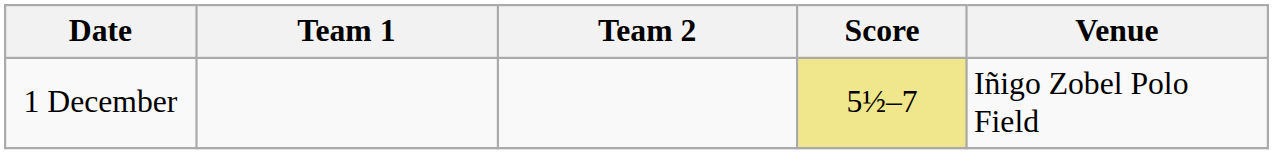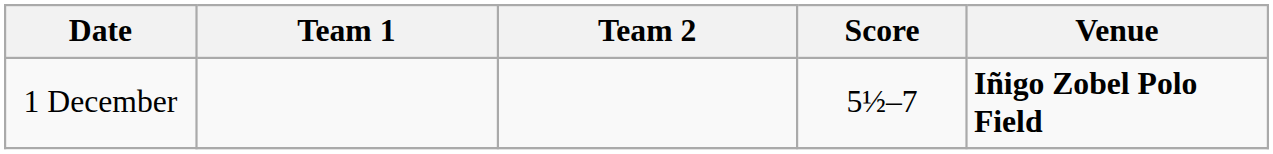row 2 | Score: khaki background -> no background
row 2 | Venue: normal -> bold
